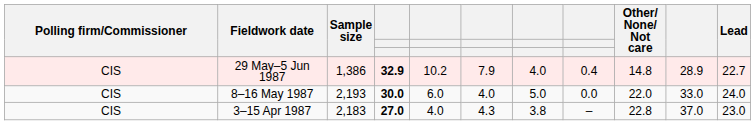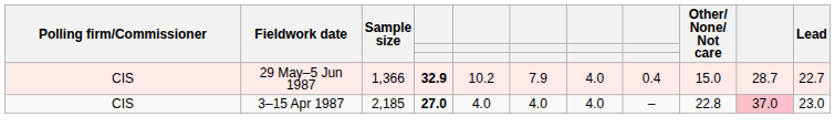29 May–5 Jun 1987 | Sample size: 1,386 -> 1,366
29 May–5 Jun 1987 | Other/ None/ Not care: 14.8 -> 15.0
29 May–5 Jun 1987 | column 10: 28.9 -> 28.7
- row: CIS | 8–16 May 1987 | 2,193 | 30.0 | 6.0 | 4.0 | 5.0 | 0.0 | 22.0 | 33.0 | 24.0
3–15 Apr 1987 | Sample size: 2,183 -> 2,185
3–15 Apr 1987 | column 6: 4.3 -> 4.0
3–15 Apr 1987 | column 7: 3.8 -> 4.0
3–15 Apr 1987 | column 10: no background -> pink background
